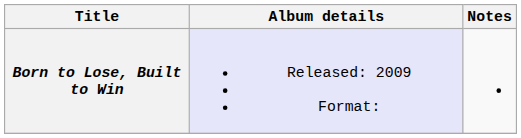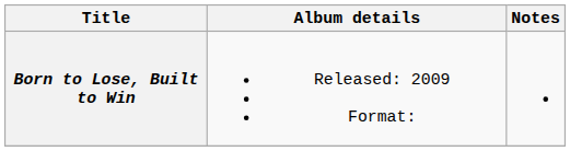Born to Lose, Built to Win | Album details: lavender background -> no background
